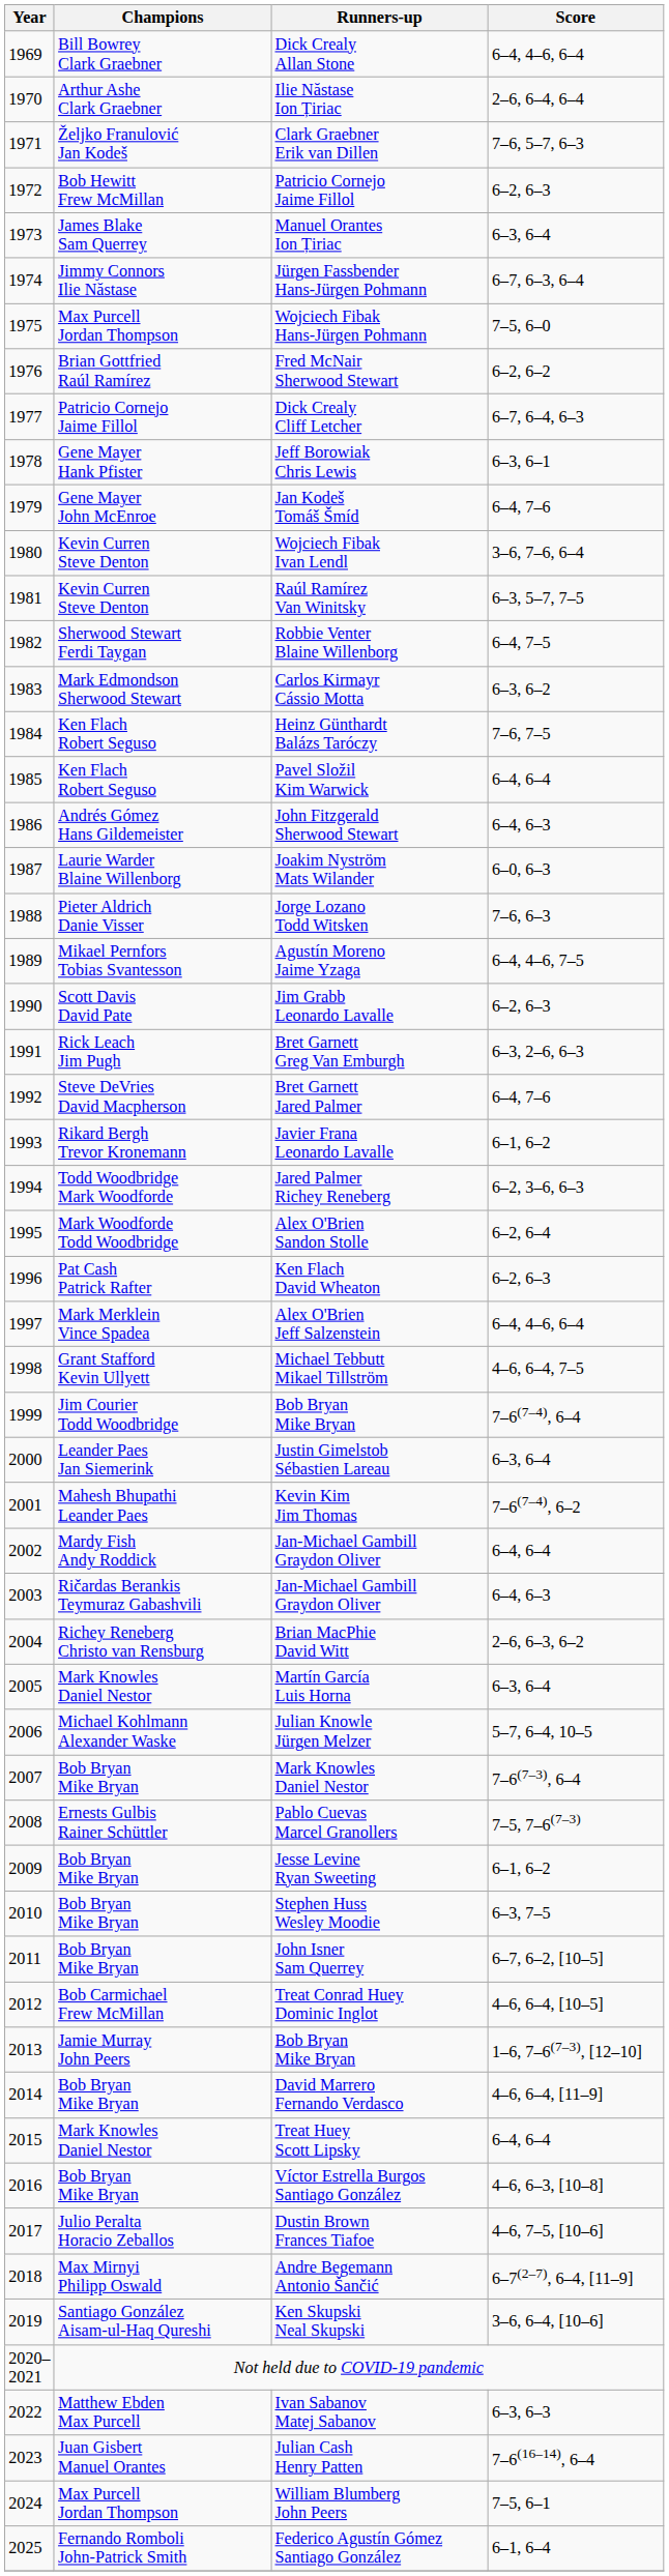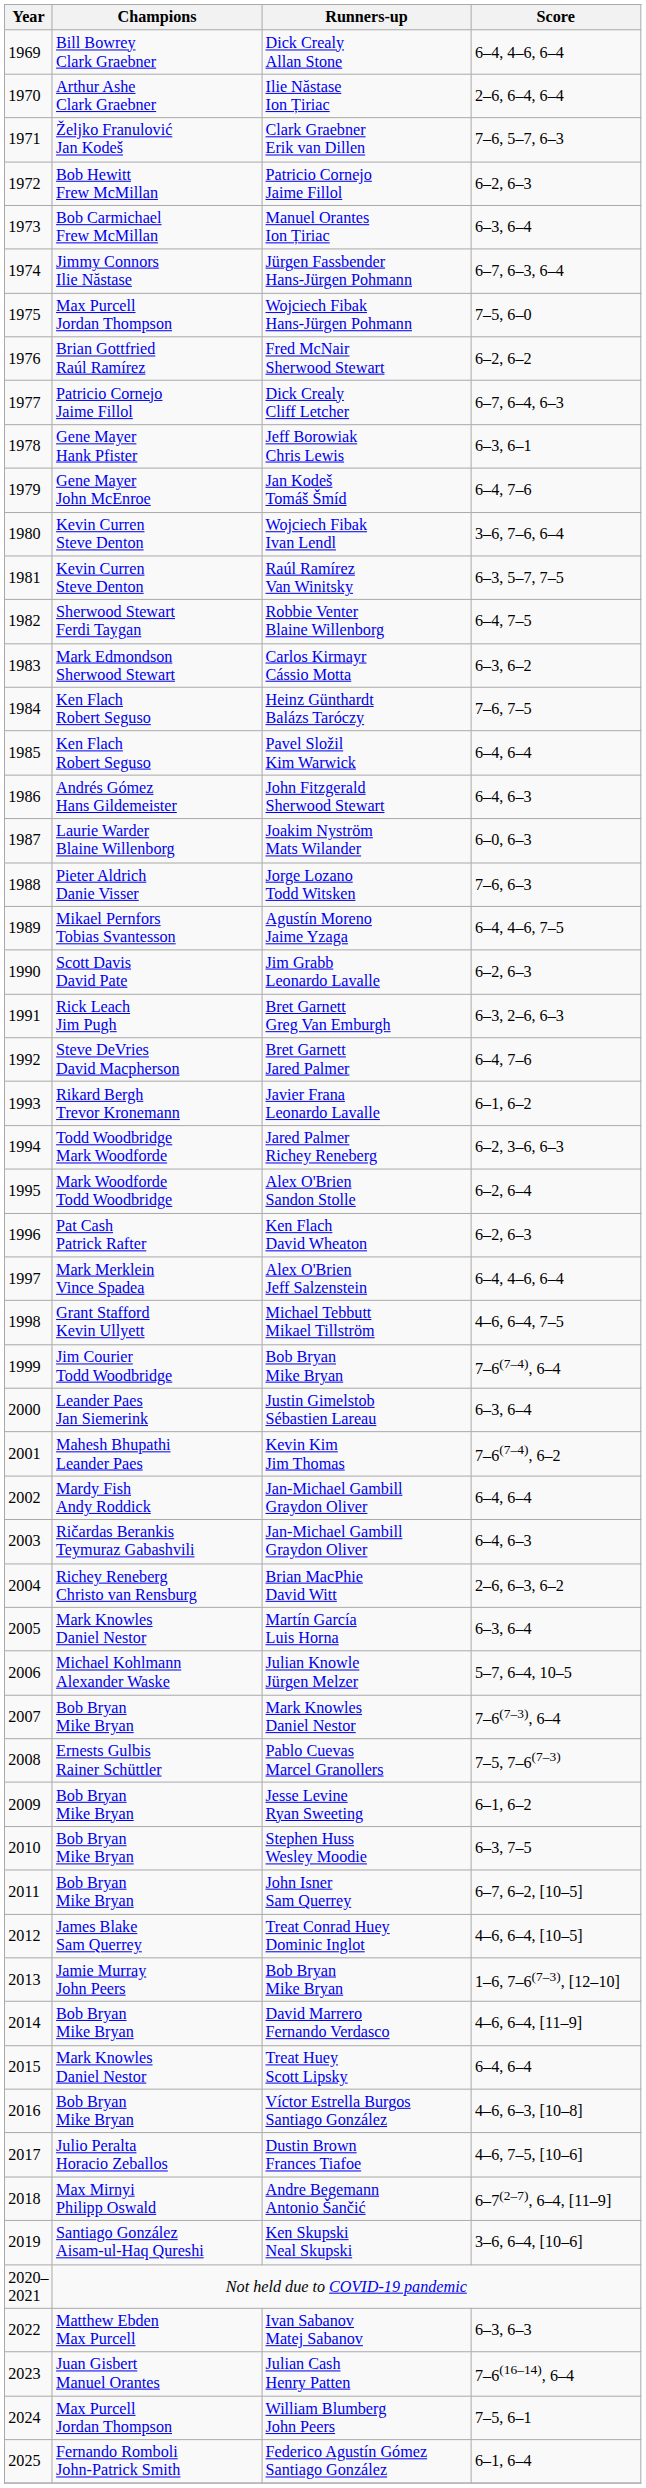Manuel Orantes Ion Țiriac | Champions: James Blake Sam Querrey -> Bob Carmichael Frew McMillan
Treat Conrad Huey Dominic Inglot | Champions: Bob Carmichael Frew McMillan -> James Blake Sam Querrey
